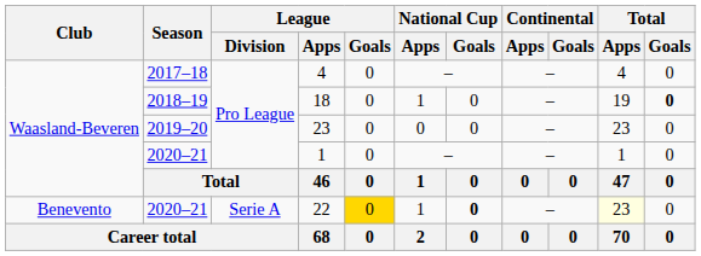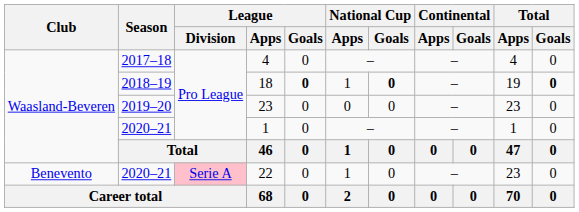18 | League / Goals: normal -> bold
18 | National Cup / Goals: normal -> bold
22 | League / Division: no background -> pink background
22 | League / Goals: gold background -> no background
22 | National Cup / Goals: bold -> normal
22 | Total / Apps: lightyellow background -> no background
